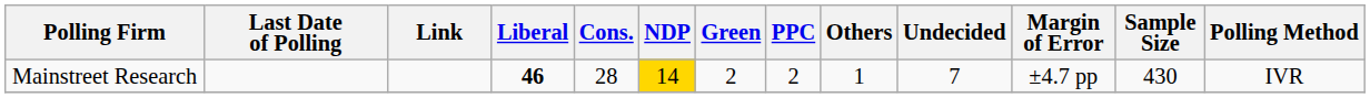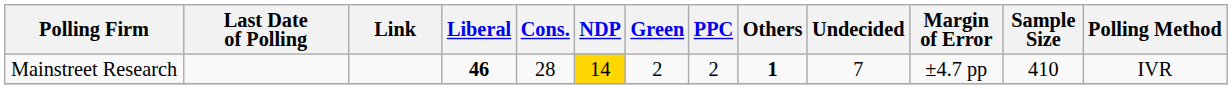Mainstreet Research | Others: normal -> bold
Mainstreet Research | Sample Size: 430 -> 410
